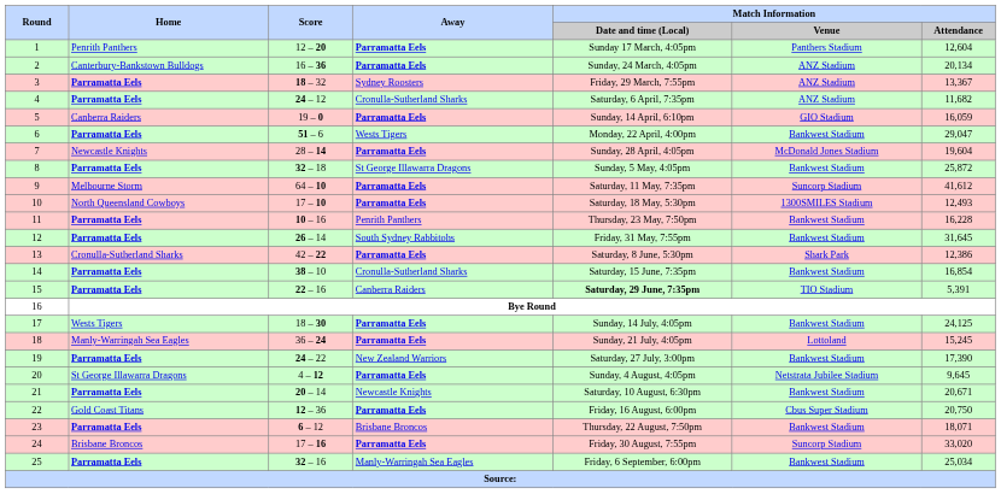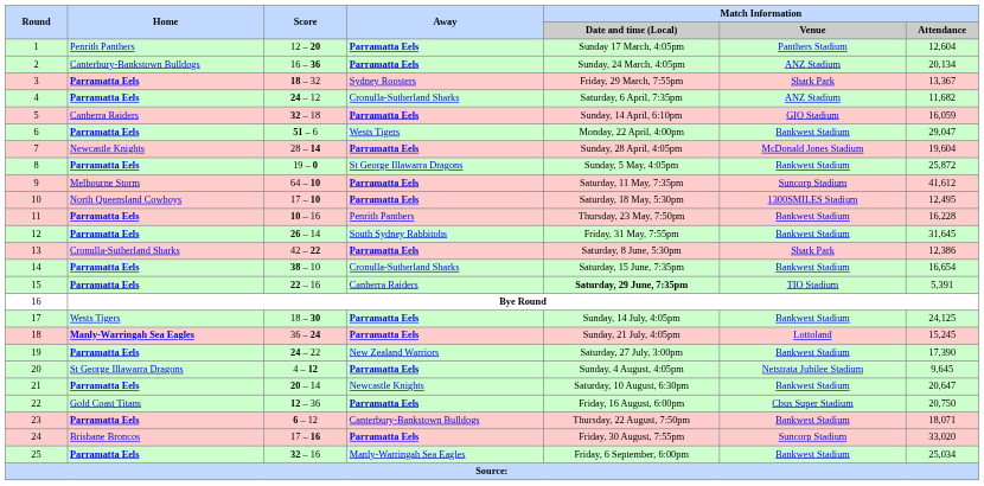3 | Match Information / Venue: ANZ Stadium -> Shark Park
5 | Score: 19 – 0 -> 32 – 18
8 | Score: 32 – 18 -> 19 – 0
10 | Match Information / Attendance: 12,493 -> 12,495
14 | Match Information / Attendance: 16,854 -> 16,654
18 | Home: normal -> bold
21 | Match Information / Attendance: 20,671 -> 20,647
23 | Away: Brisbane Broncos -> Canterbury-Bankstown Bulldogs
